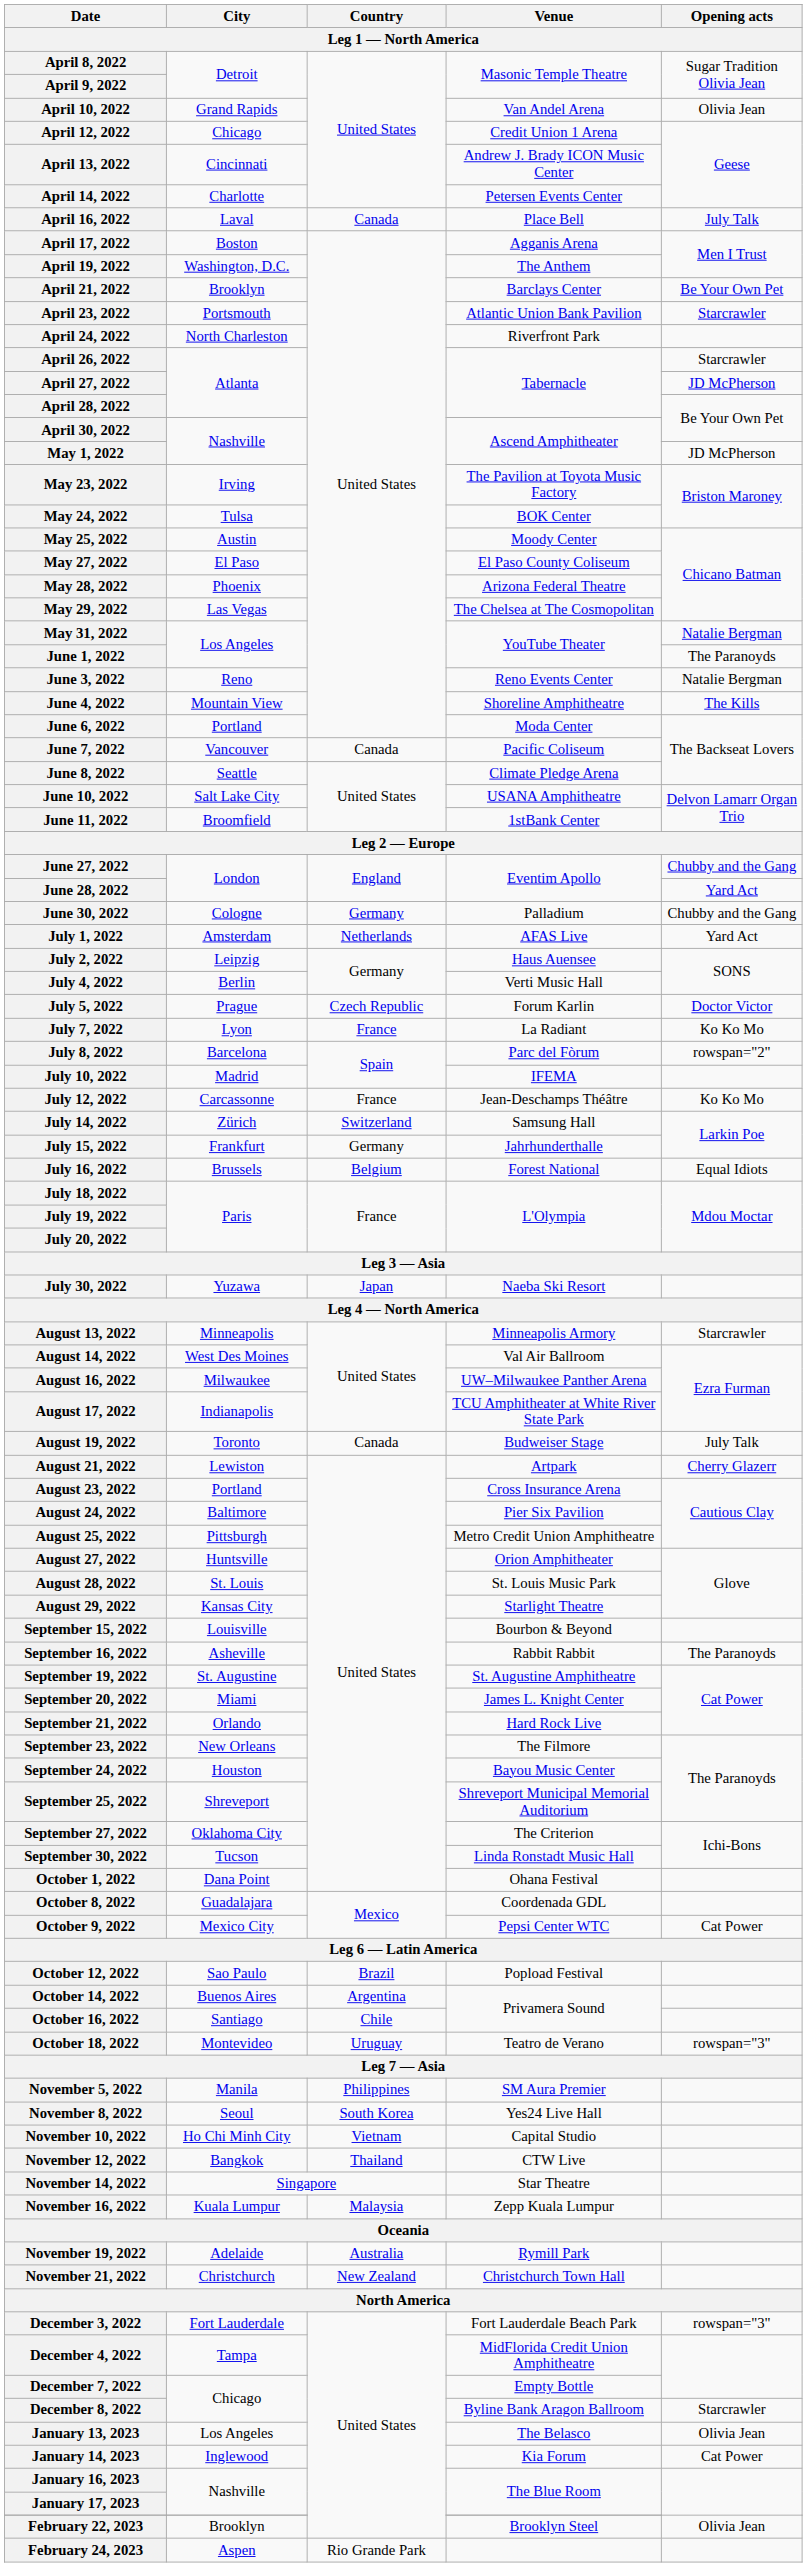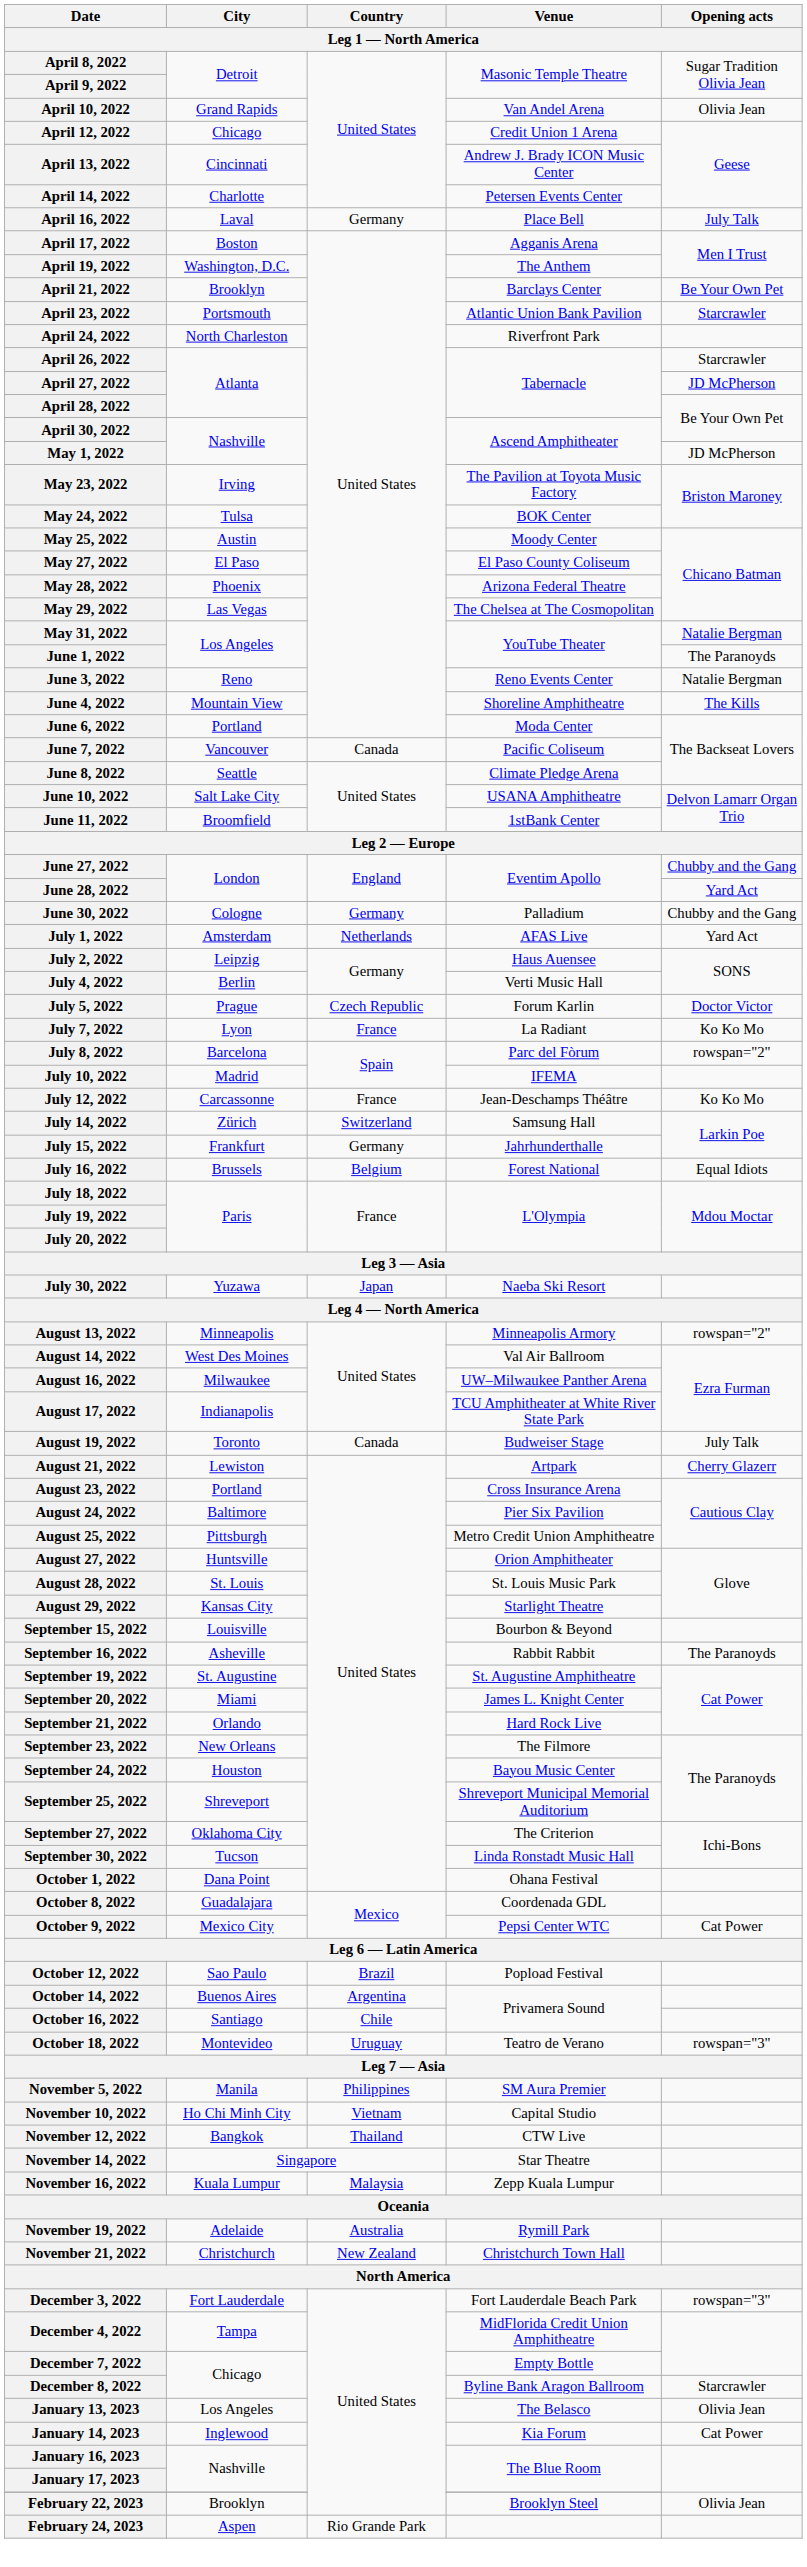April 16, 2022 | Country: Canada -> Germany
August 13, 2022 | Opening acts: Starcrawler -> rowspan="2"
- row: November 8, 2022 | Seoul | South Korea | Yes24 Live Hall
